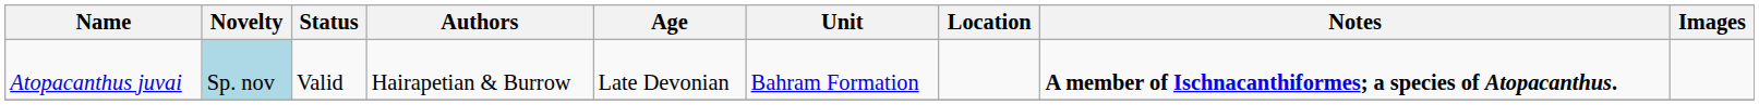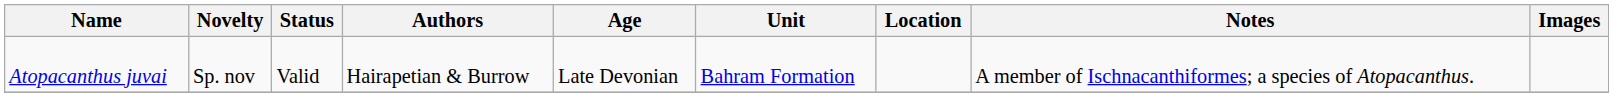Atopacanthus juvai | Novelty: lightblue background -> no background
Atopacanthus juvai | Notes: bold -> normal
